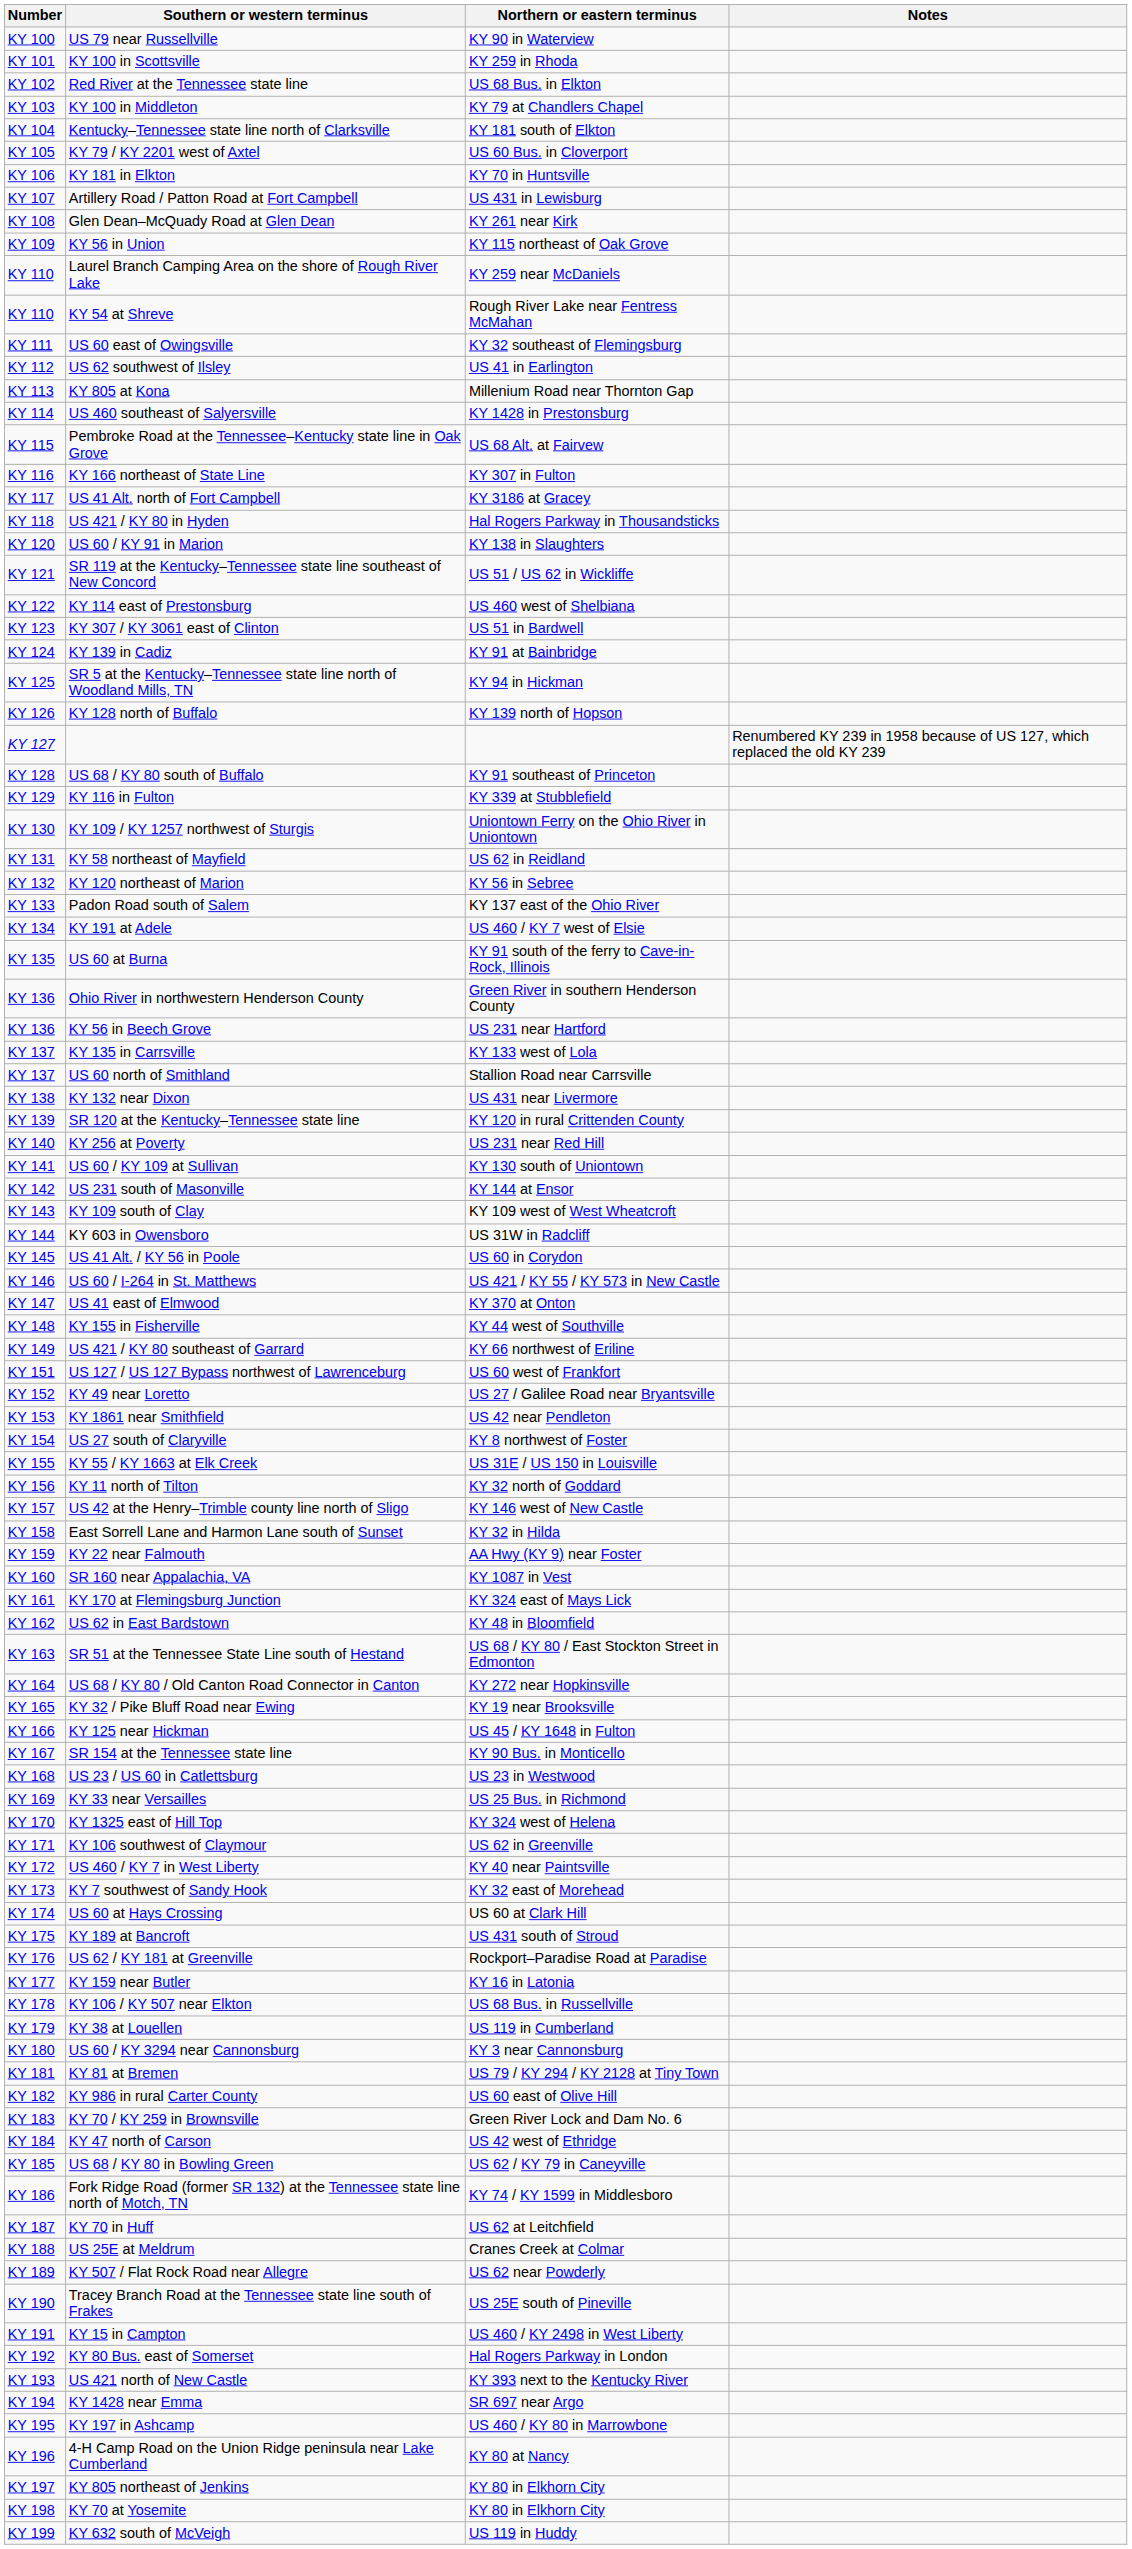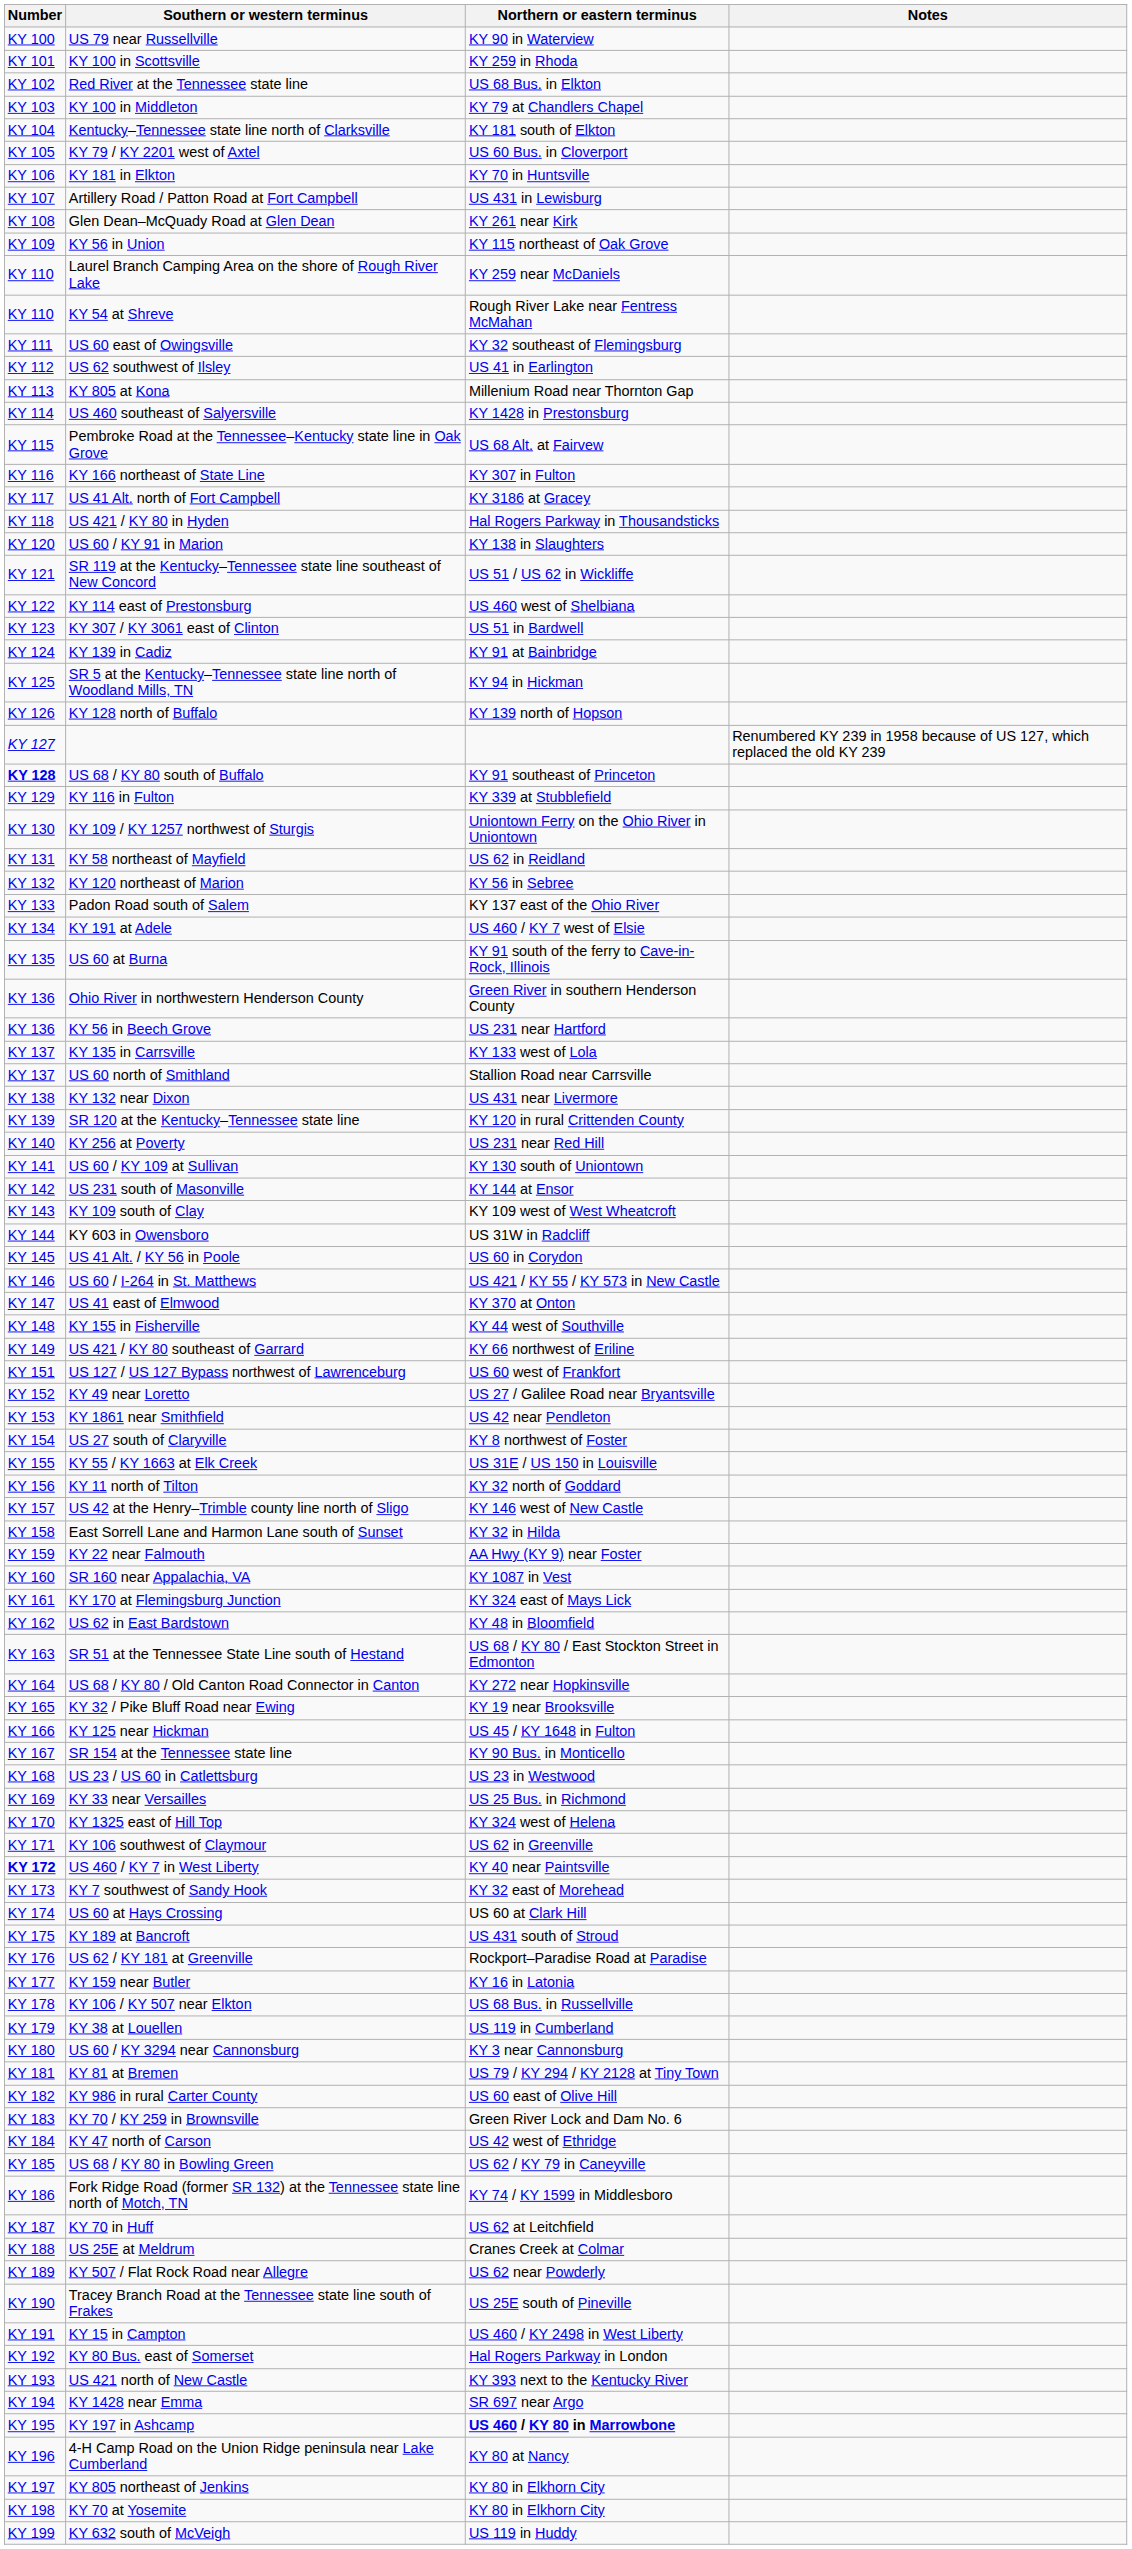US 68 / KY 80 south of Buffalo | Number: normal -> bold
US 460 / KY 7 in West Liberty | Number: normal -> bold
KY 197 in Ashcamp | Northern or eastern terminus: normal -> bold
